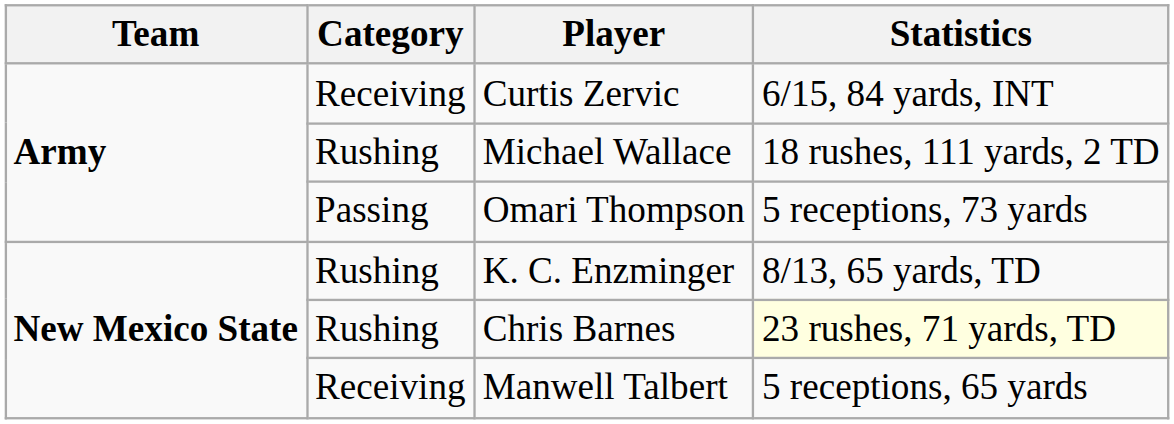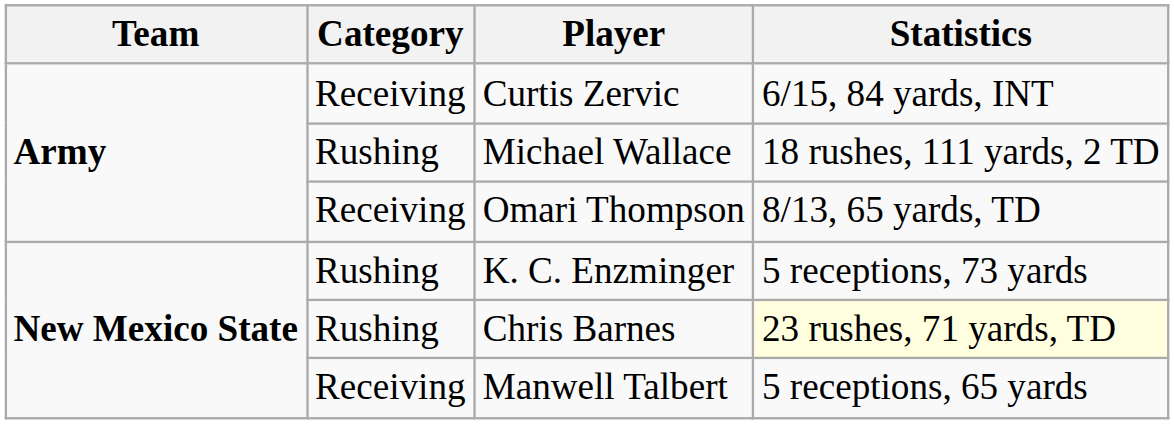Omari Thompson | Category: Passing -> Receiving
Omari Thompson | Statistics: 5 receptions, 73 yards -> 8/13, 65 yards, TD
K. C. Enzminger | Statistics: 8/13, 65 yards, TD -> 5 receptions, 73 yards
